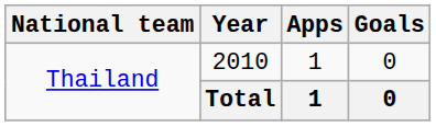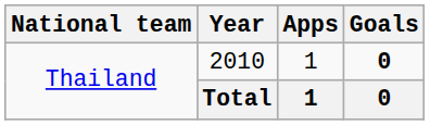Thailand / 2010 | Goals: normal -> bold
